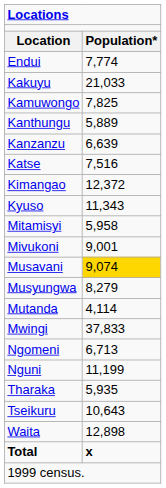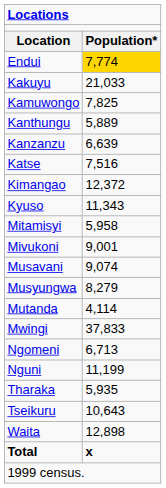Endui | column 2: no background -> gold background
Musavani | column 2: gold background -> no background
